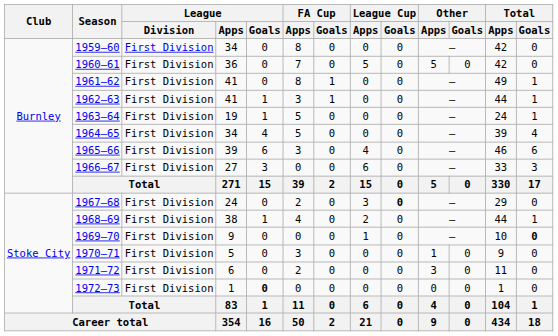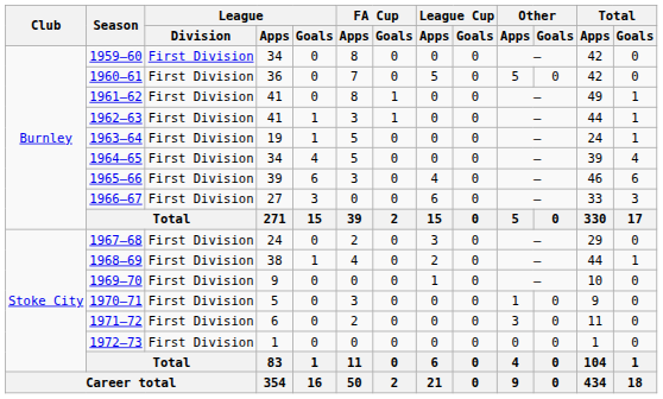1967–68 | League Cup / Goals: bold -> normal
1969–70 | Total / Goals: bold -> normal
1972–73 | League / Goals: bold -> normal
